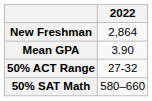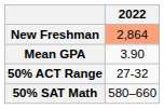New Freshman | 2022: no background -> lightsalmon background
